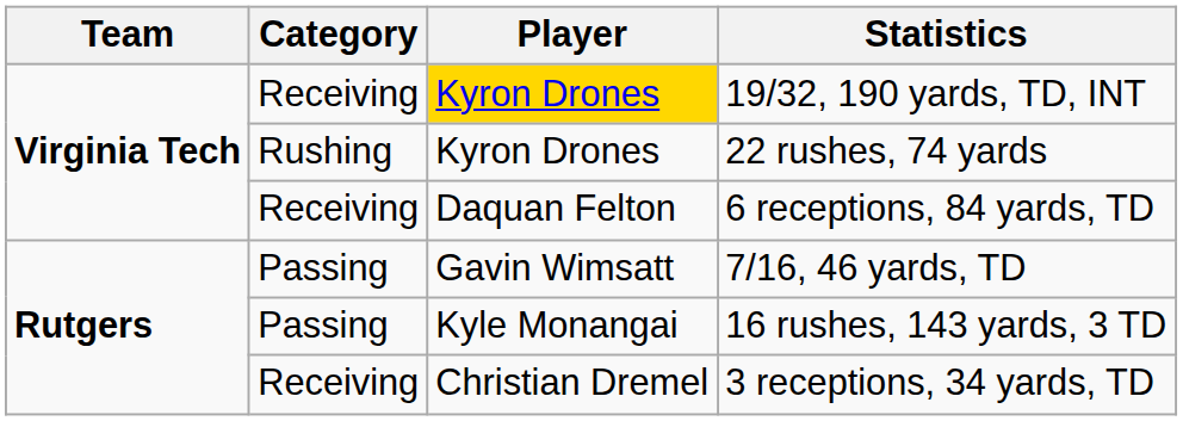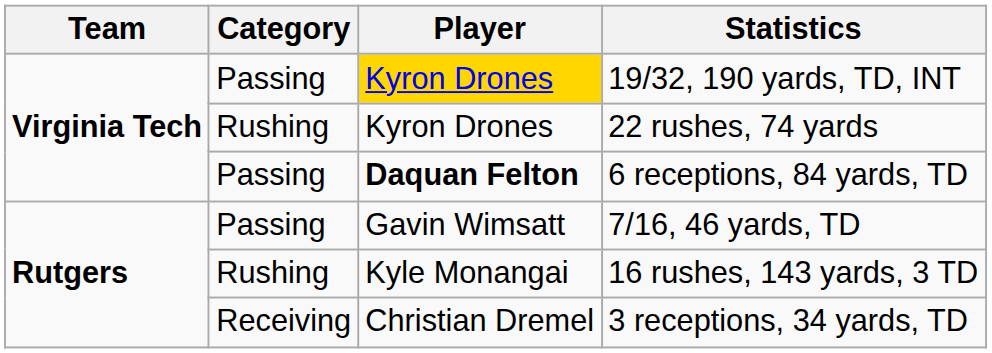19/32, 190 yards, TD, INT | Category: Receiving -> Passing
6 receptions, 84 yards, TD | Category: Receiving -> Passing
6 receptions, 84 yards, TD | Player: normal -> bold
16 rushes, 143 yards, 3 TD | Category: Passing -> Rushing
